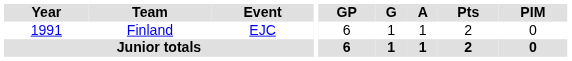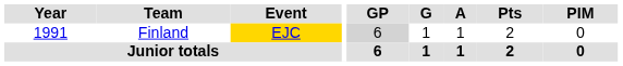Finland | Event: no background -> gold background
Finland | GP: no background -> lightgrey background
